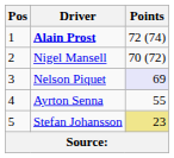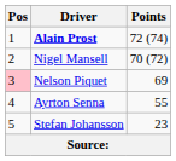Nelson Piquet | Pos: no background -> pink background
Nelson Piquet | Points: lavender background -> no background
Stefan Johansson | Points: khaki background -> no background
